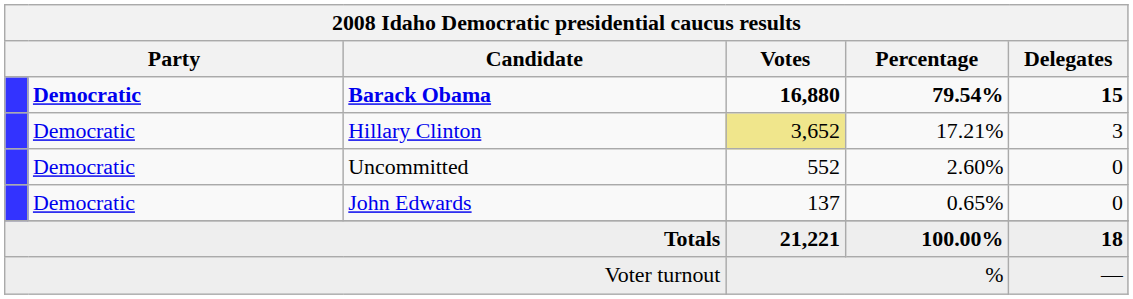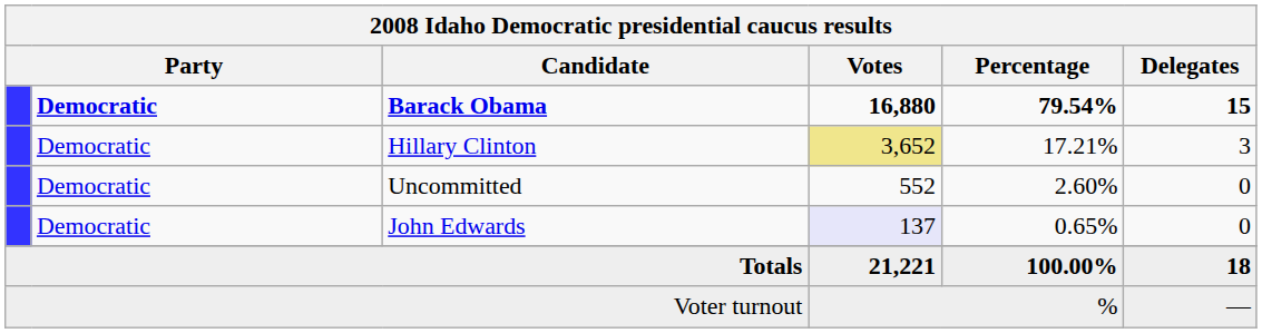John Edwards | Votes: no background -> lavender background
